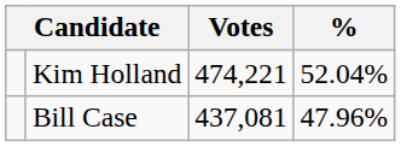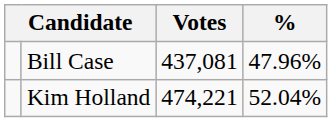rows swapped: Kim Holland <-> Bill Case
